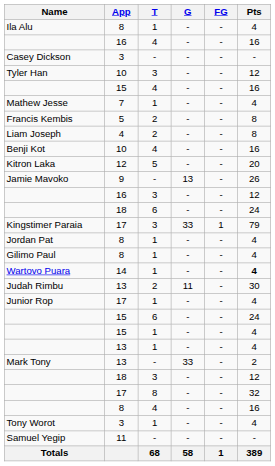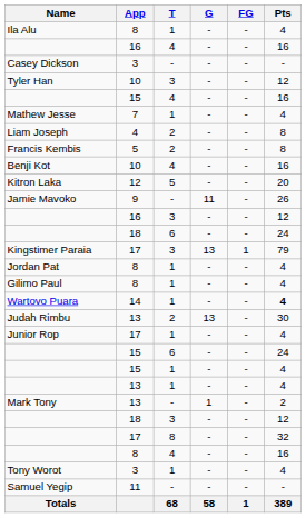rows swapped: Liam Joseph <-> Francis Kembis
Jamie Mavoko | G: 13 -> 11
Kingstimer Paraia | G: 33 -> 13
Judah Rimbu | G: 11 -> 13
Mark Tony | G: 33 -> 1
